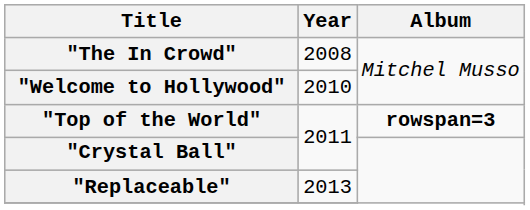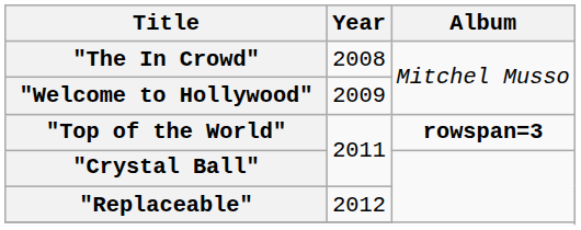"Welcome to Hollywood" | Year: 2010 -> 2009
"Replaceable" | Year: 2013 -> 2012
